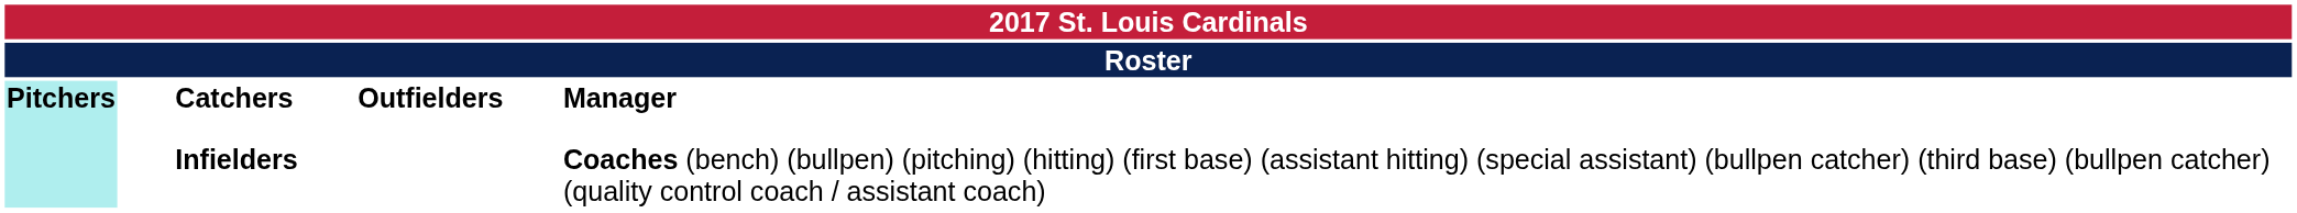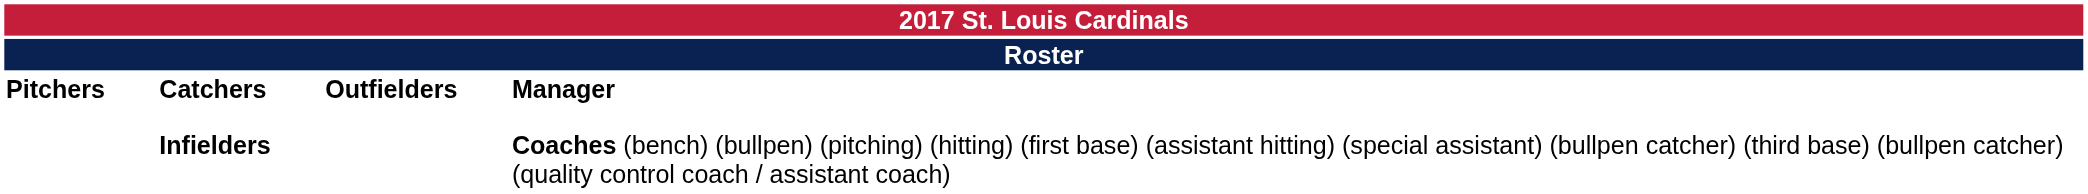Pitchers | column 1: paleturquoise background -> no background
